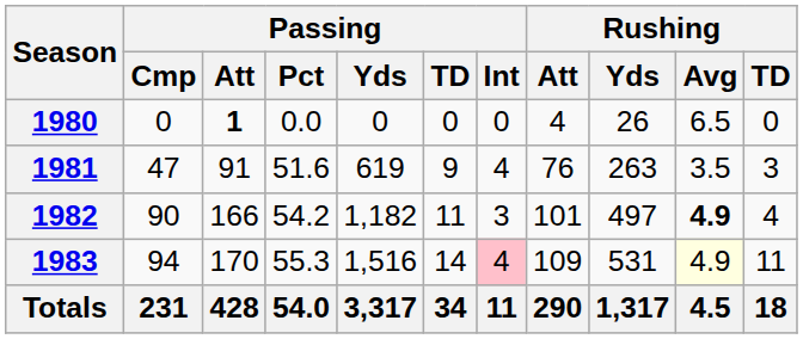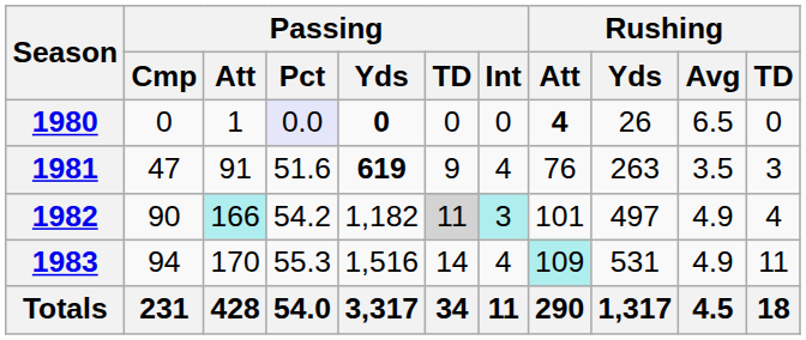1980 | Passing / Att: bold -> normal
1980 | Passing / Pct: no background -> lavender background
1980 | Passing / Yds: normal -> bold
1980 | Rushing / Att: normal -> bold
1981 | Passing / Yds: normal -> bold
1982 | Passing / Att: no background -> paleturquoise background
1982 | Passing / TD: no background -> lightgrey background
1982 | Passing / Int: no background -> paleturquoise background
1982 | Rushing / Avg: bold -> normal
1983 | Passing / Int: pink background -> no background
1983 | Rushing / Att: no background -> paleturquoise background
1983 | Rushing / Avg: lightyellow background -> no background
